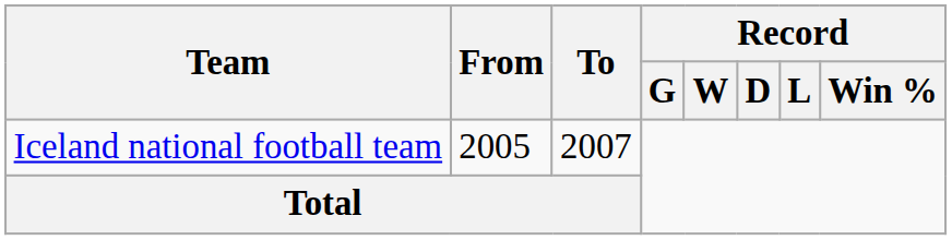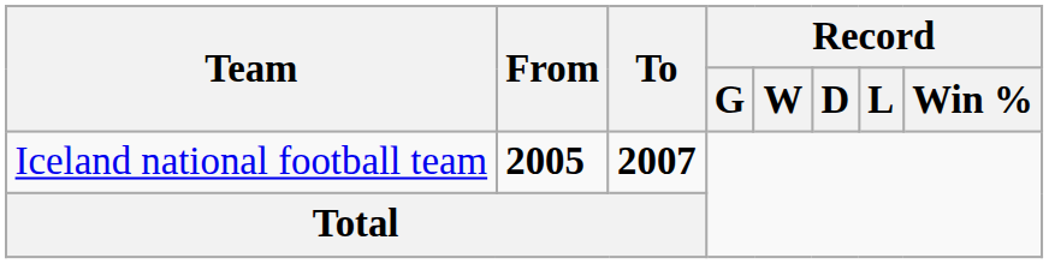Iceland national football team | From: normal -> bold
Iceland national football team | To: normal -> bold
